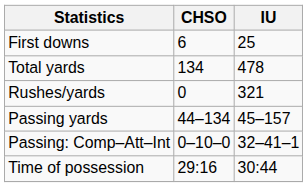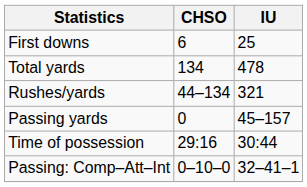Rushes/yards | CHSO: 0 -> 44–134
Passing yards | CHSO: 44–134 -> 0
rows swapped: Passing: Comp–Att–Int <-> Time of possession
